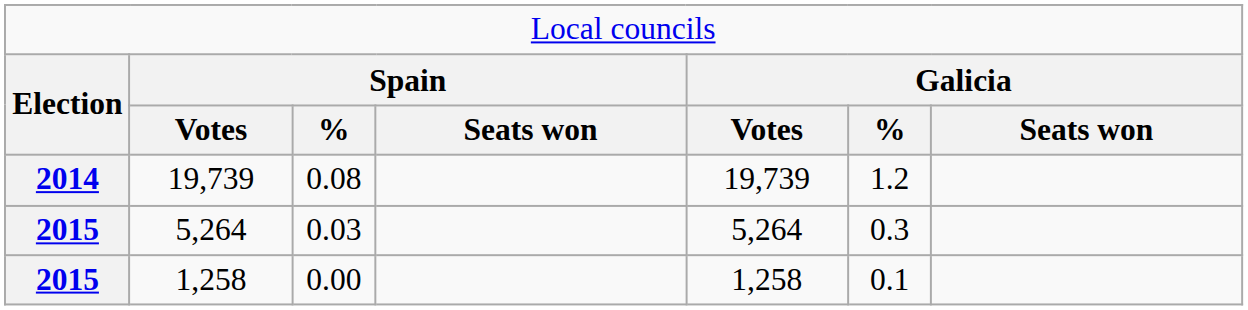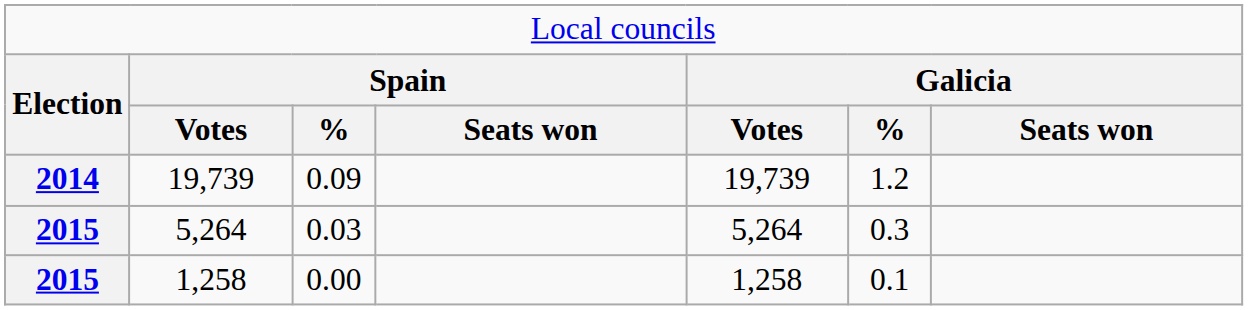row 4 | column 3: 0.08 -> 0.09
